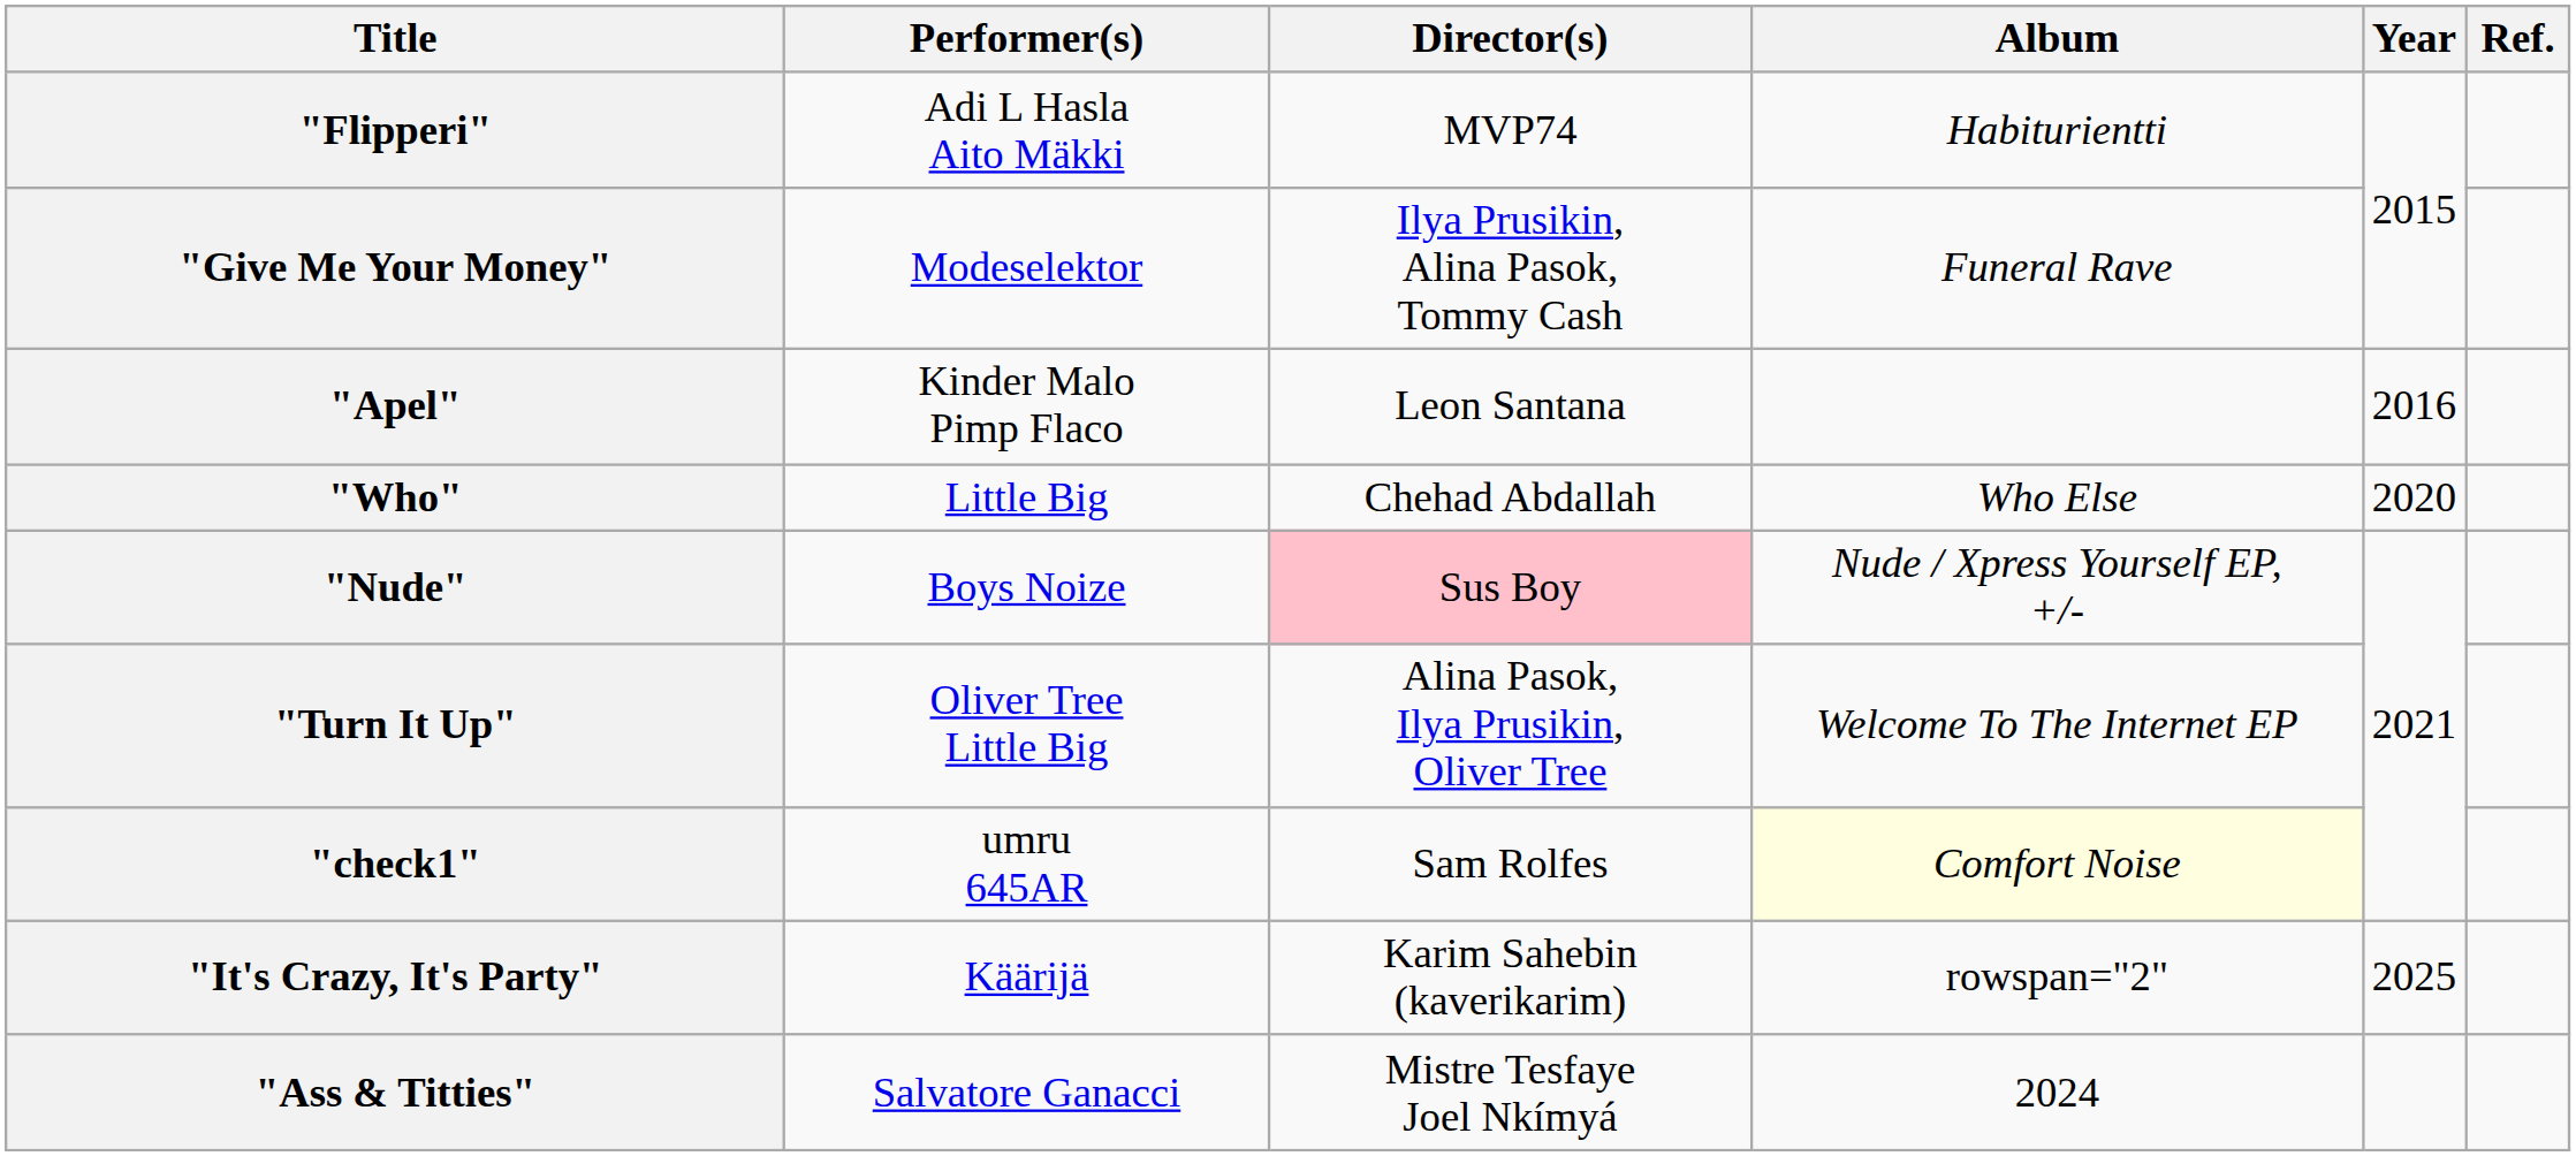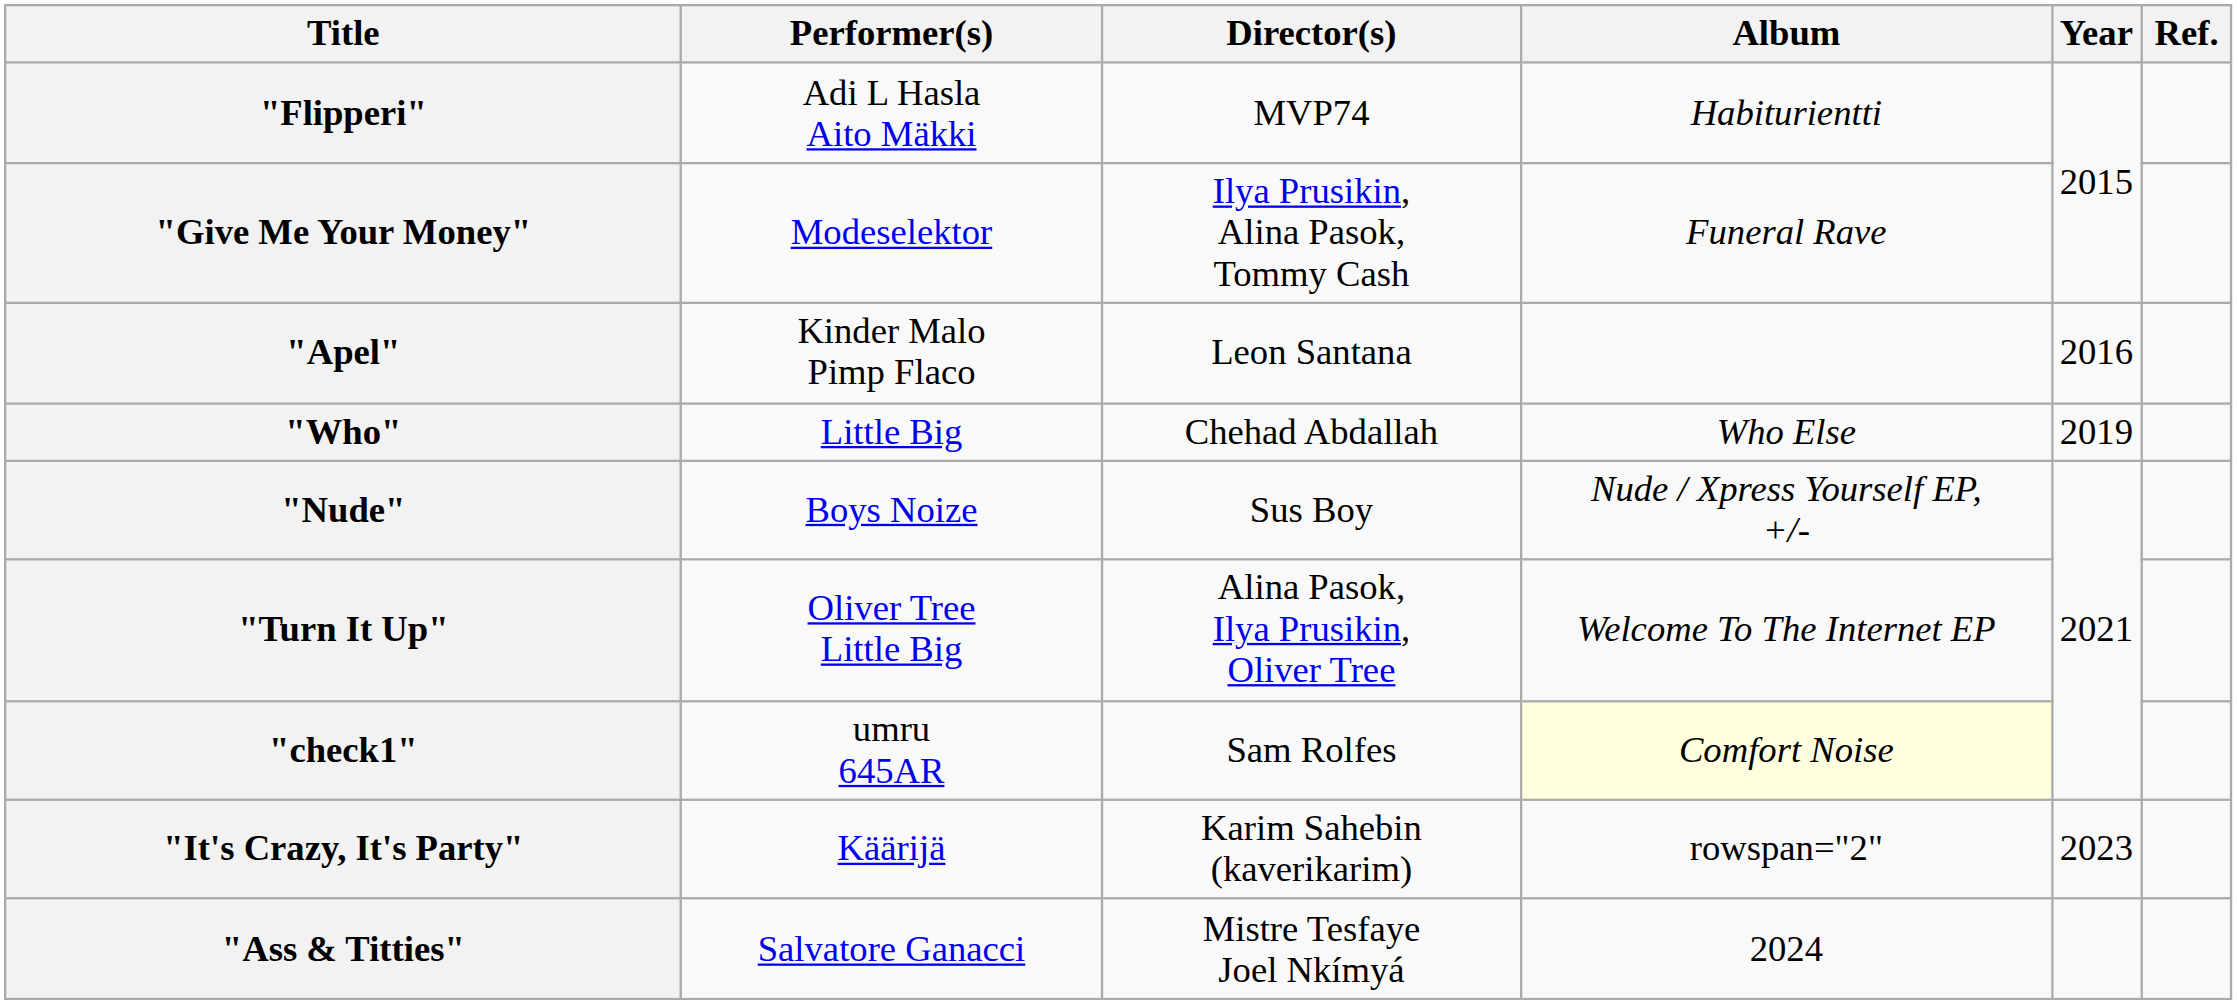"Who" | Year: 2020 -> 2019
"Nude" | Director(s): pink background -> no background
"It's Crazy, It's Party" | Year: 2025 -> 2023
